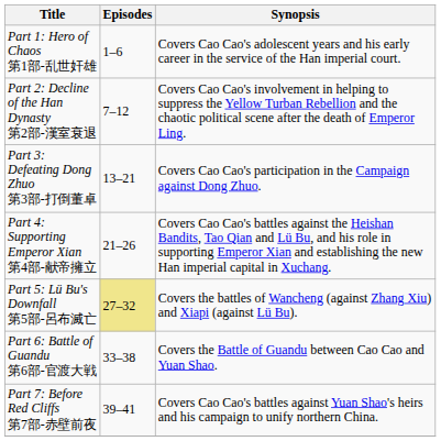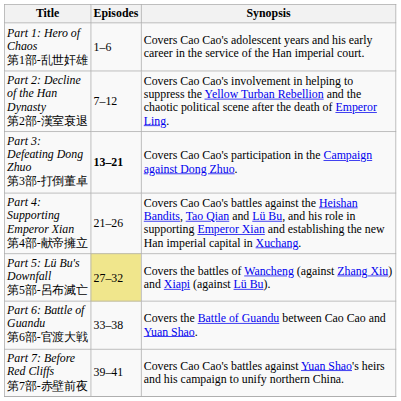Part 3: Defeating Dong Zhuo 第3部-打倒董卓 | Episodes: normal -> bold
